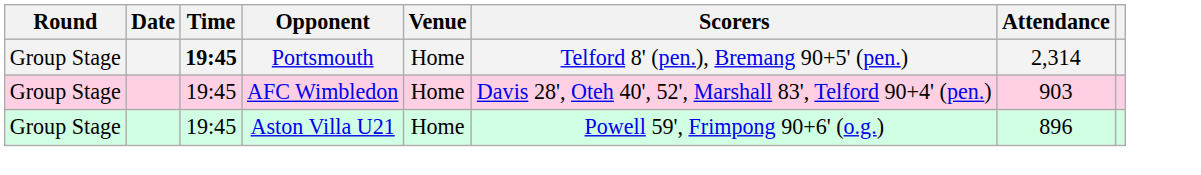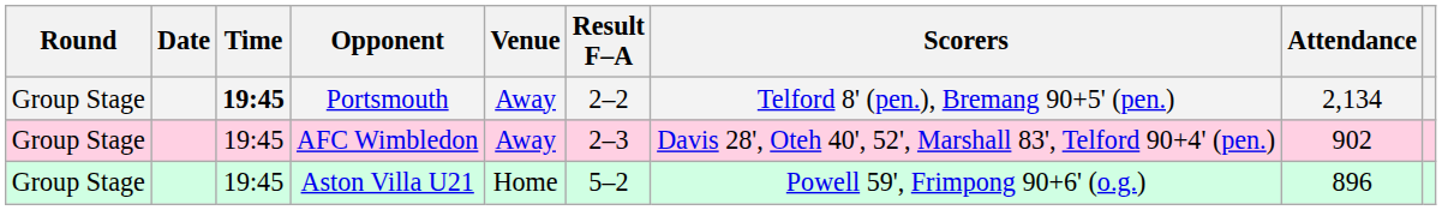+ column: Result F–A | 2–2 | 2–3 | 5–2
Portsmouth | Venue: Home -> Away
Portsmouth | Attendance: 2,314 -> 2,134
AFC Wimbledon | Venue: Home -> Away
AFC Wimbledon | Attendance: 903 -> 902
